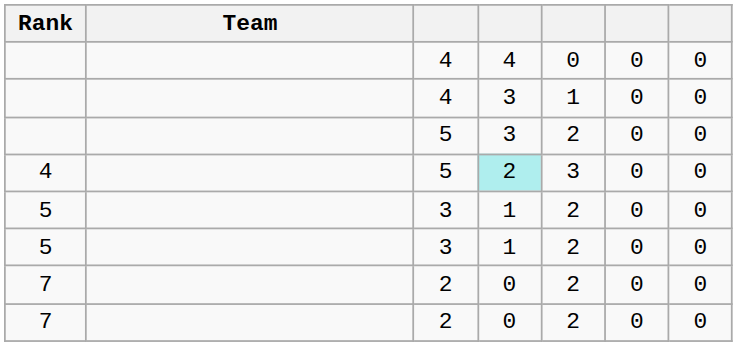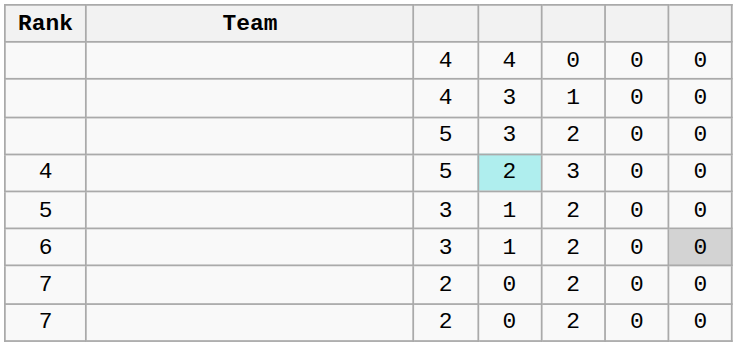row 7 | Rank: 5 -> 6
row 7 | column 7: no background -> lightgrey background
